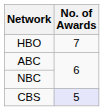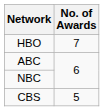CBS | No. of Awards: lavender background -> no background
